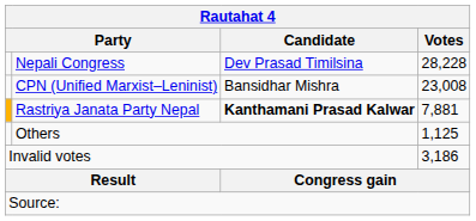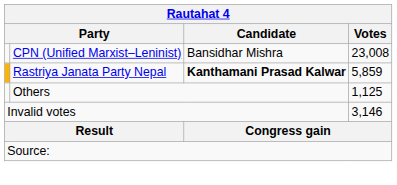- row: Nepali Congress | Dev Prasad Timilsina | 28,228
Rastriya Janata Party Nepal | Votes: 7,881 -> 5,859
Invalid votes | Votes: 3,186 -> 3,146
